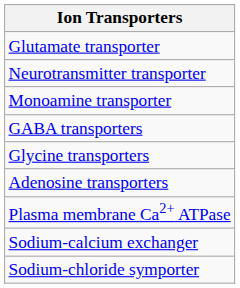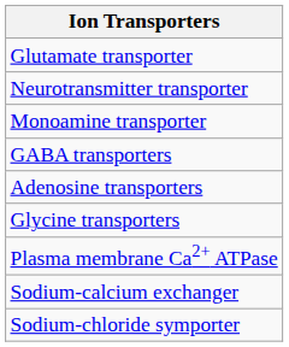row 6 | column 1: Glycine transporters -> Adenosine transporters
row 7 | column 1: Adenosine transporters -> Glycine transporters
